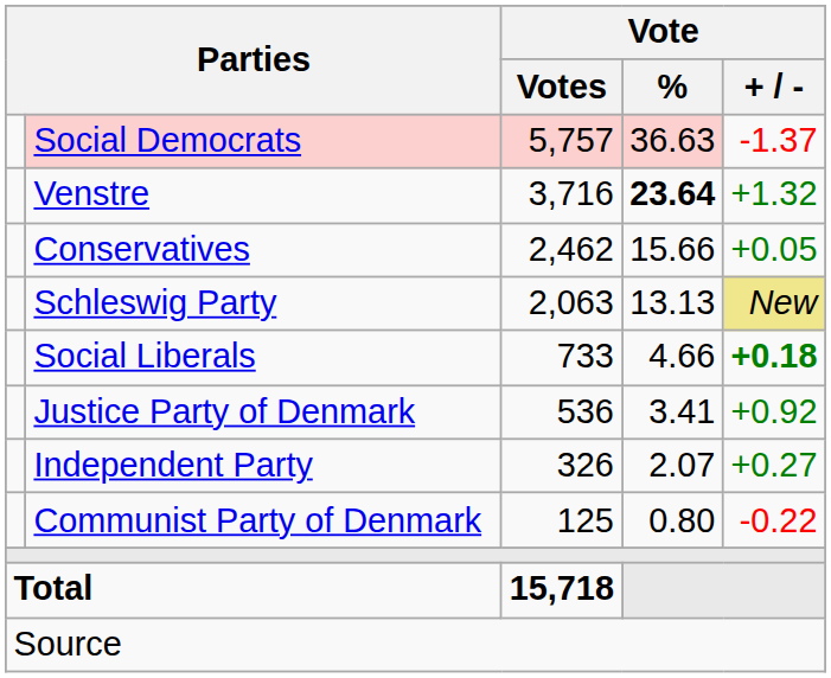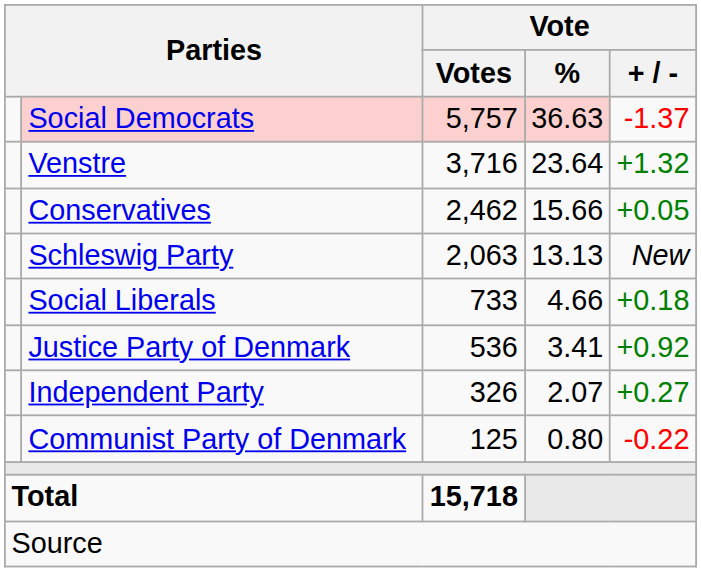Venstre | Vote / %: bold -> normal
Schleswig Party | Vote / + / -: khaki background -> no background
Social Liberals | Vote / + / -: bold -> normal
